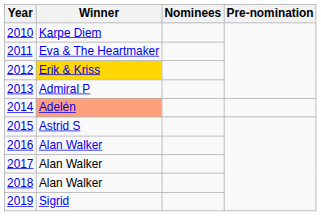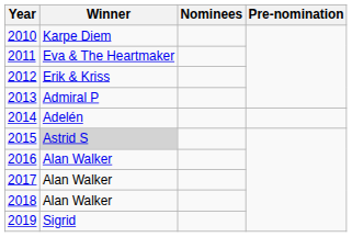2012 | Winner: gold background -> no background
2014 | Winner: lightsalmon background -> no background
2015 | Winner: no background -> lightgrey background
